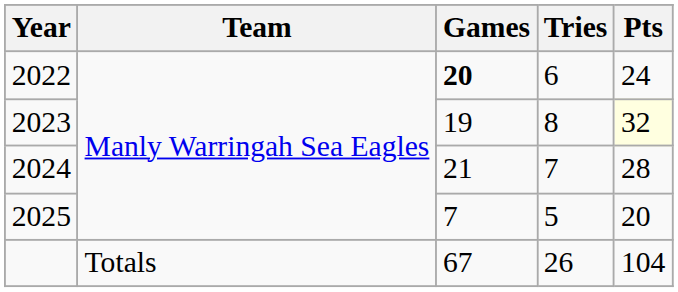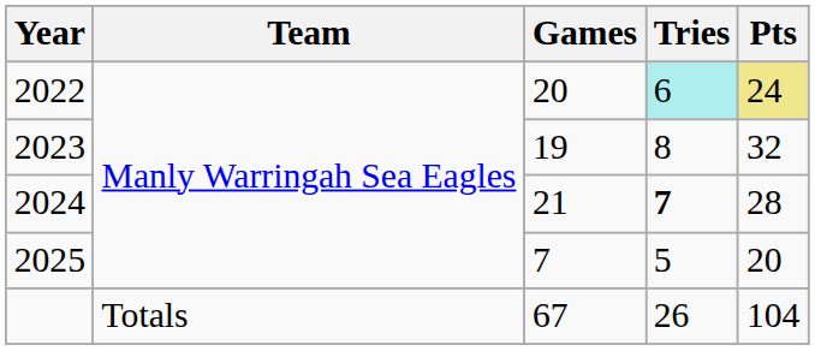2022 | Games: bold -> normal
2022 | Tries: no background -> paleturquoise background
2022 | Pts: no background -> khaki background
2023 | Pts: lightyellow background -> no background
2024 | Tries: normal -> bold
